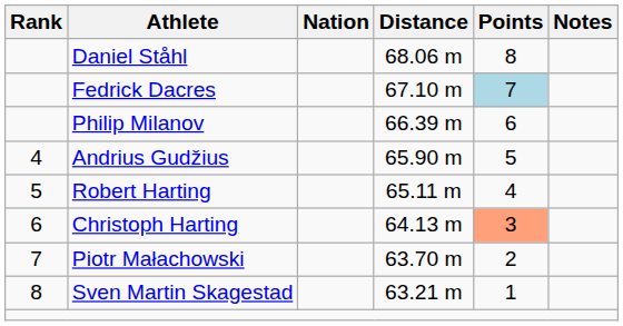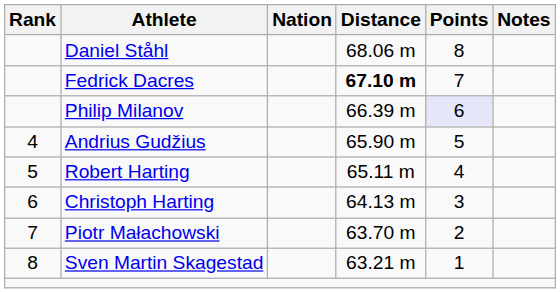Fedrick Dacres | Distance: normal -> bold
Fedrick Dacres | Points: lightblue background -> no background
Philip Milanov | Points: no background -> lavender background
Christoph Harting | Points: lightsalmon background -> no background
